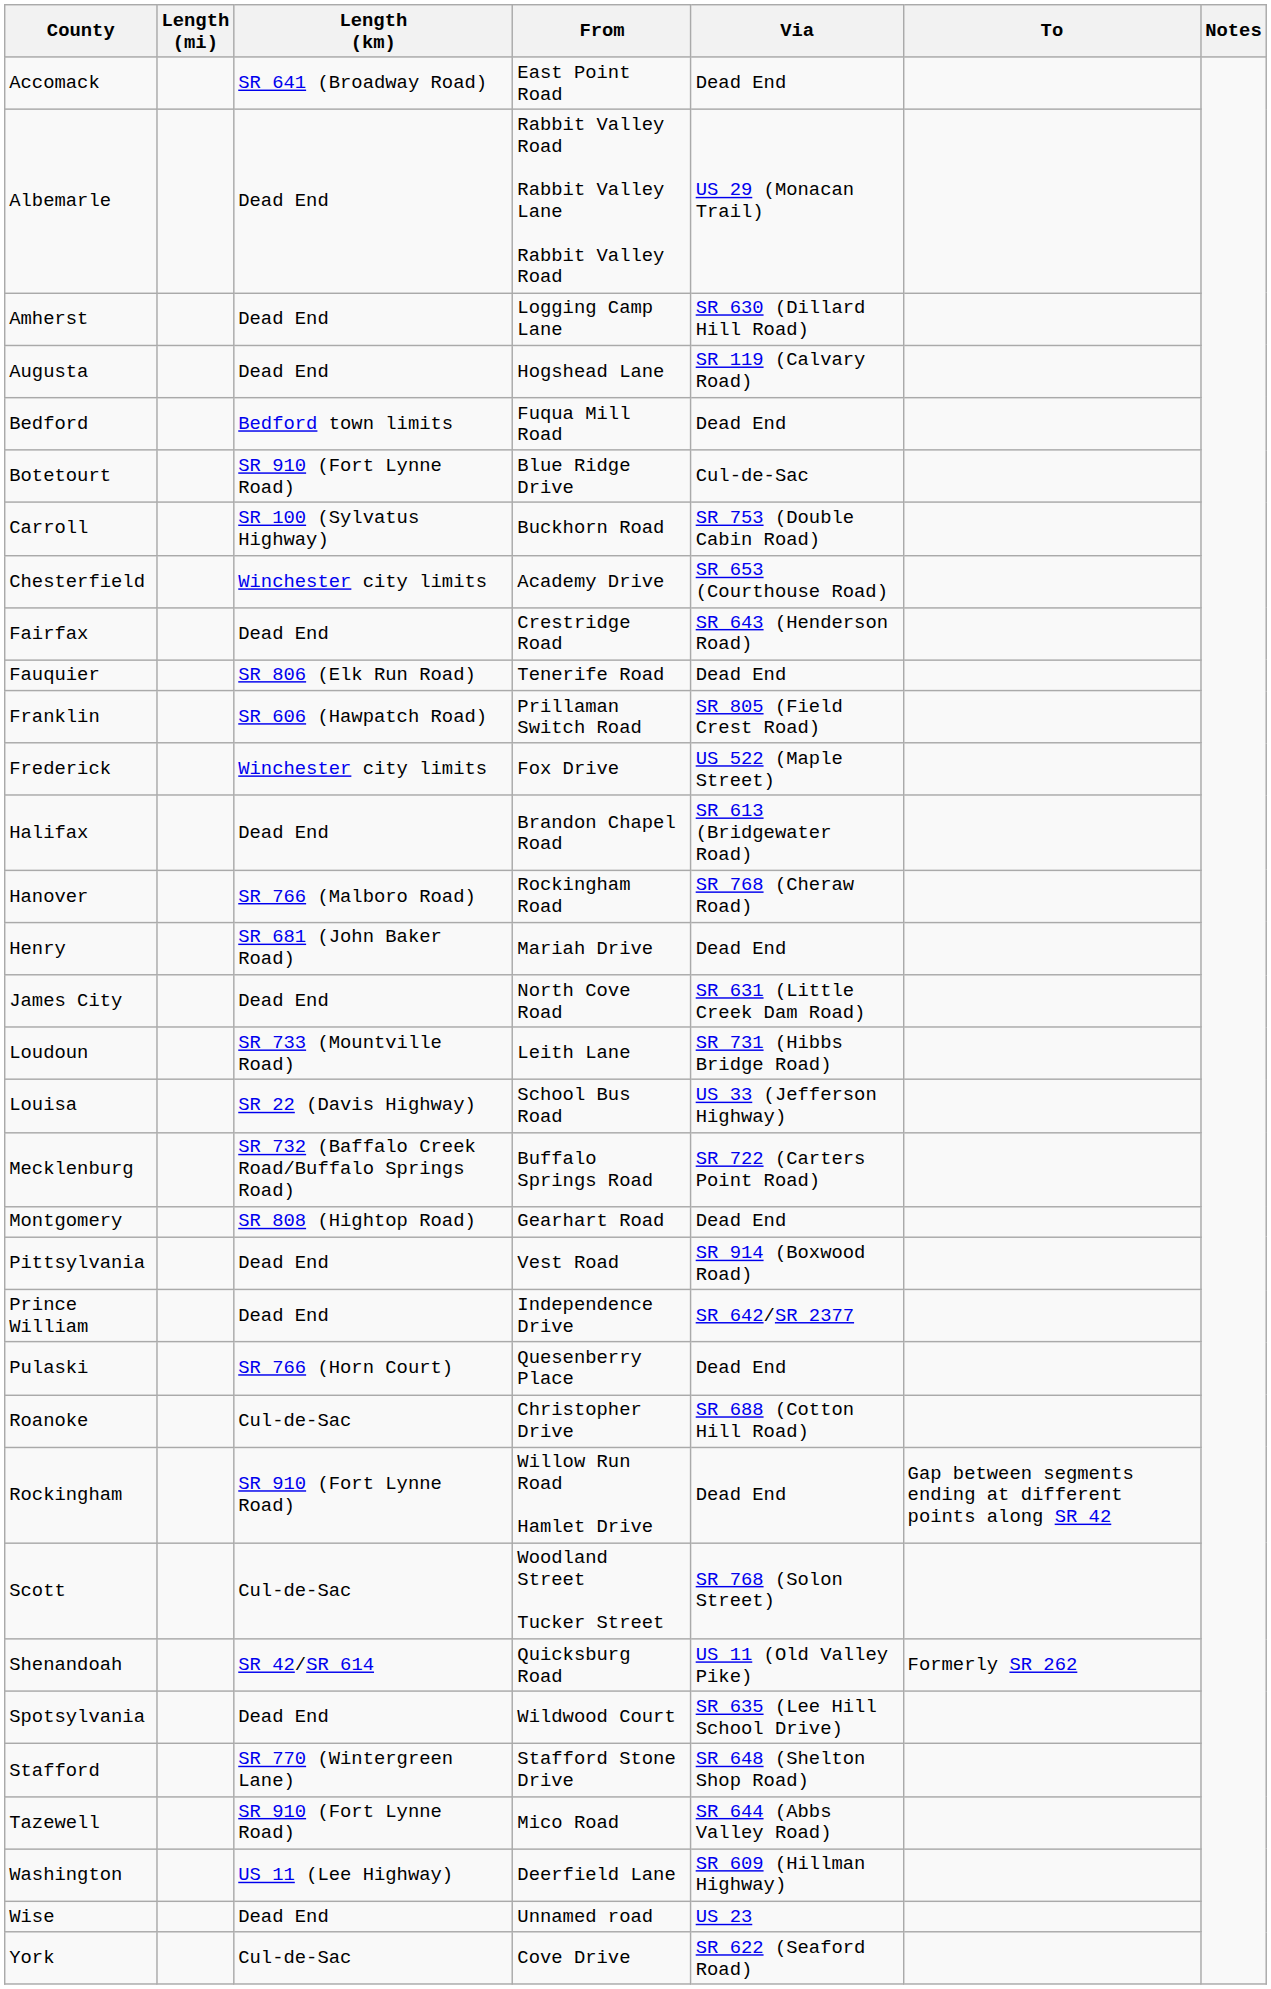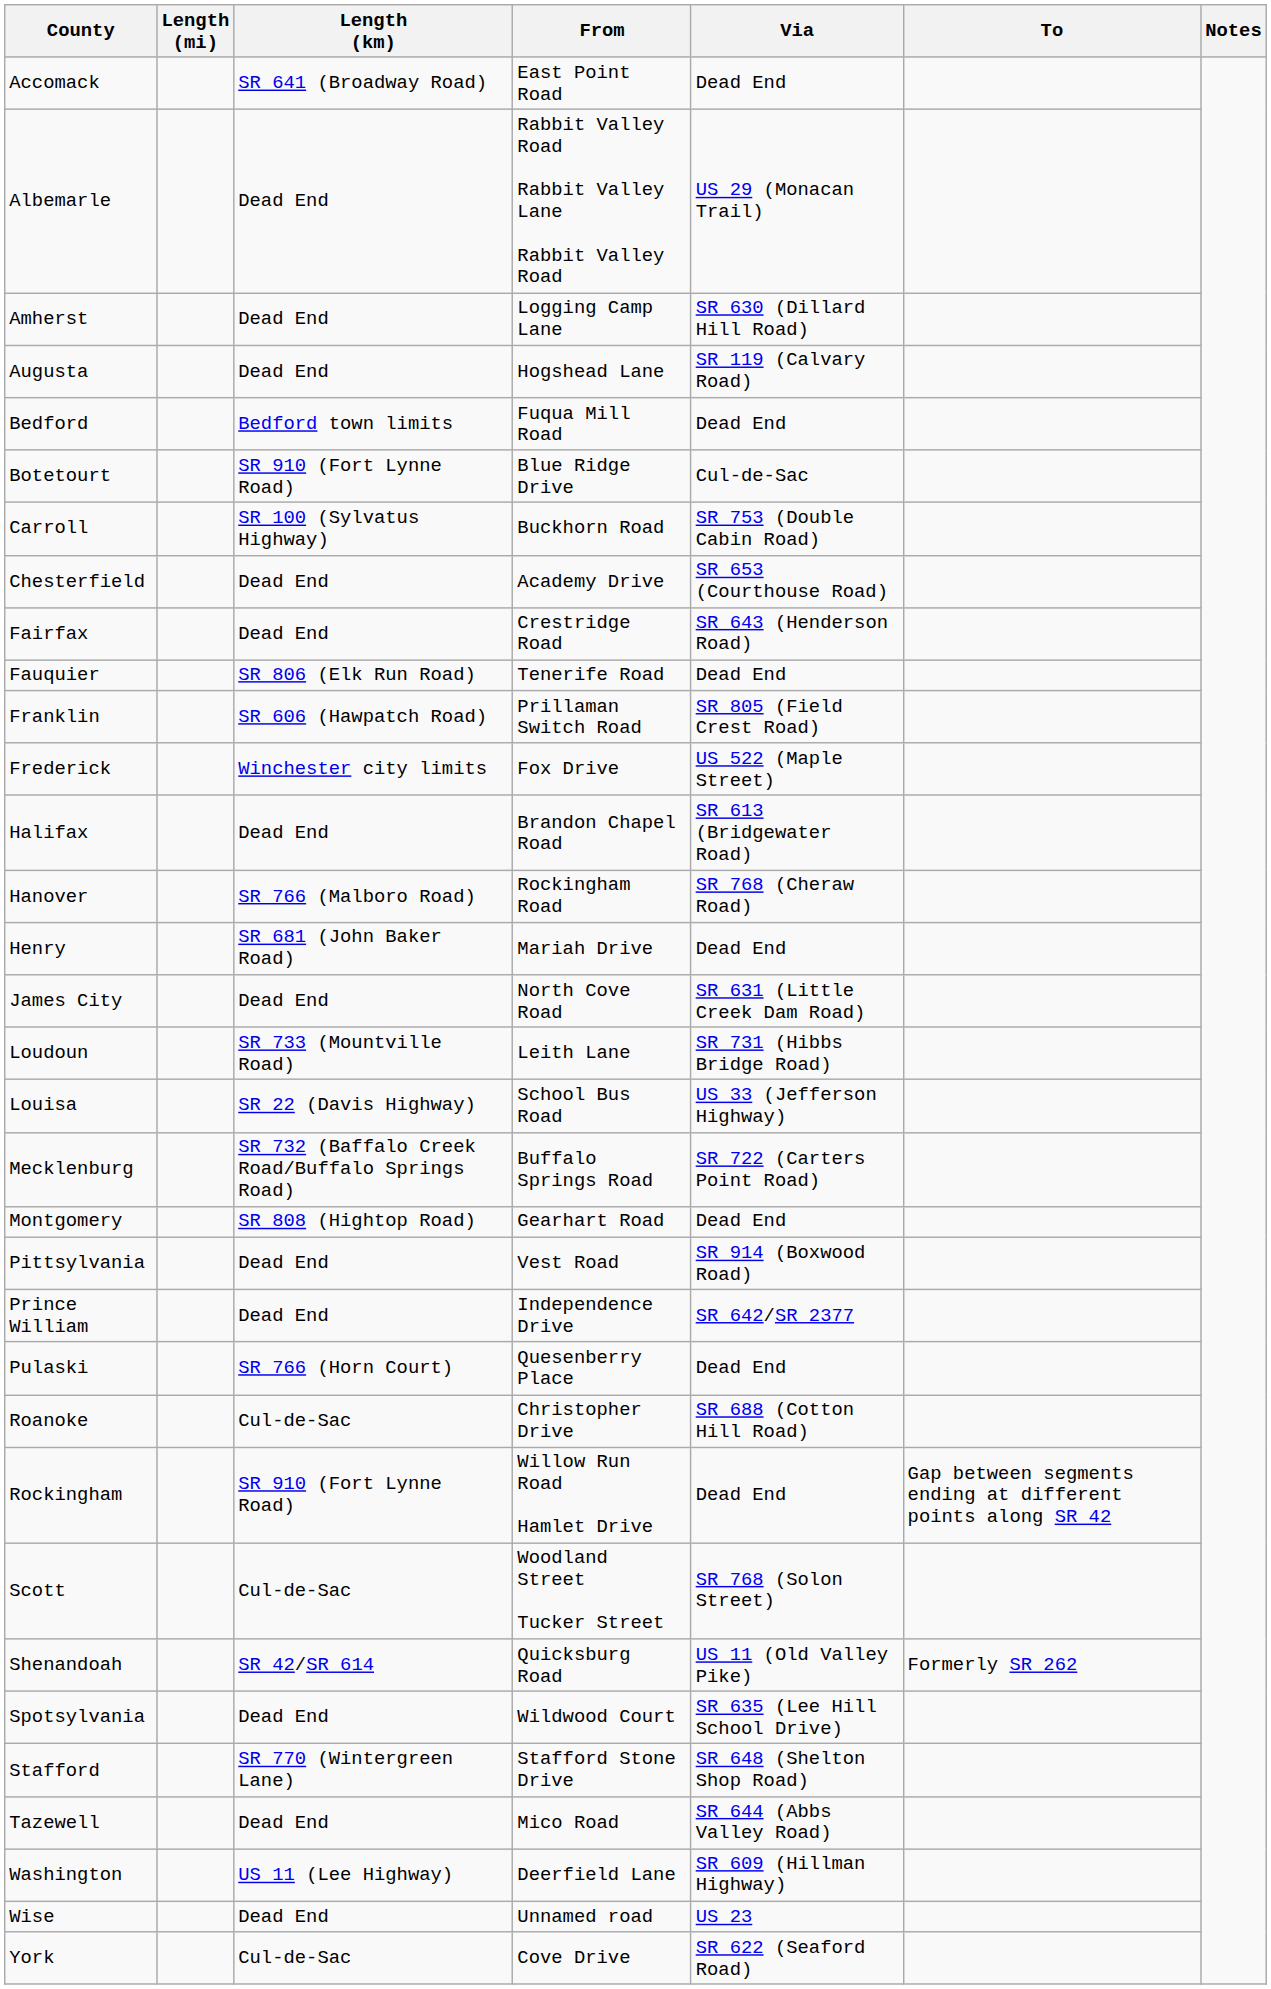Chesterfield | Length (km): Winchester city limits -> Dead End
Tazewell | Length (km): SR 910 (Fort Lynne Road) -> Dead End
